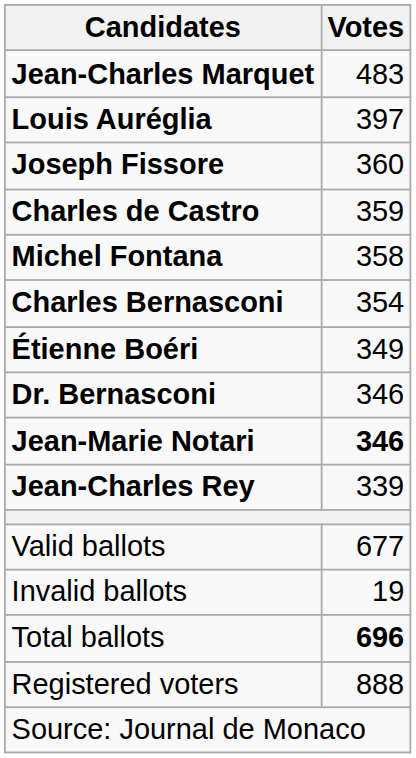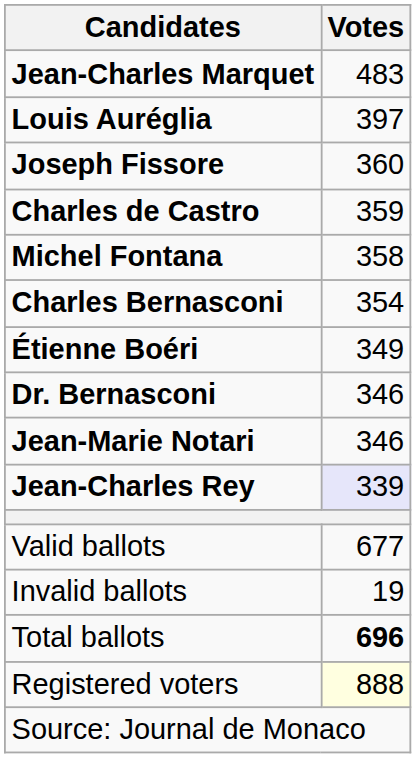Jean-Marie Notari | Votes: bold -> normal
Jean-Charles Rey | Votes: no background -> lavender background
Registered voters | Votes: no background -> lightyellow background
